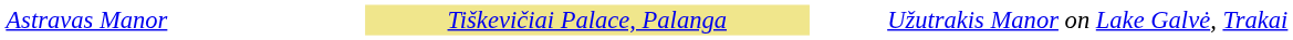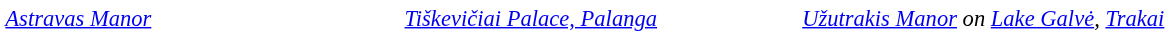Astravas Manor | column 2: khaki background -> no background
